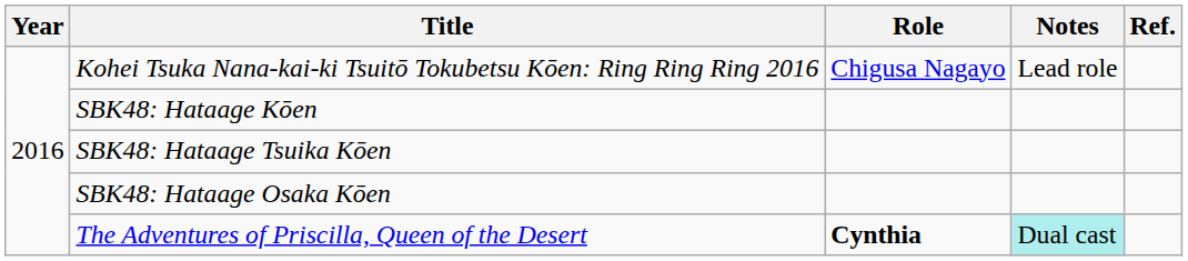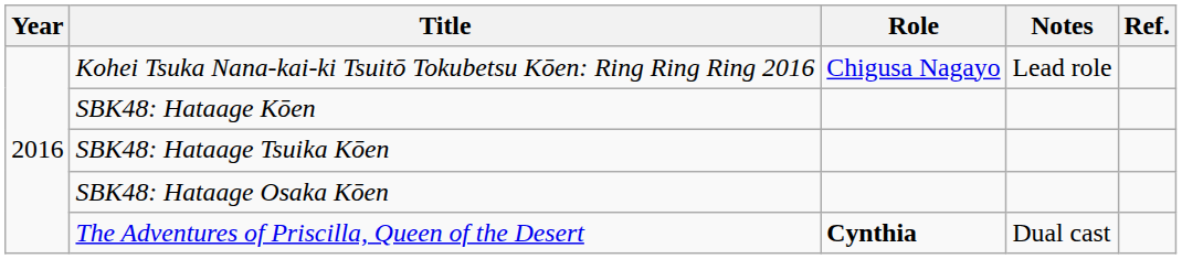The Adventures of Priscilla, Queen of the Desert | Notes: paleturquoise background -> no background
